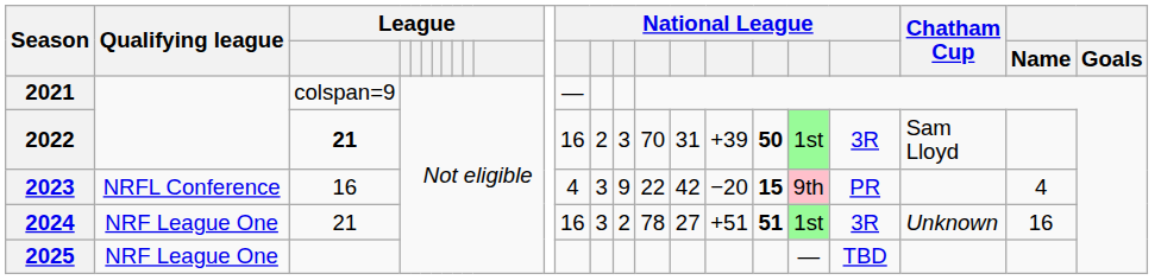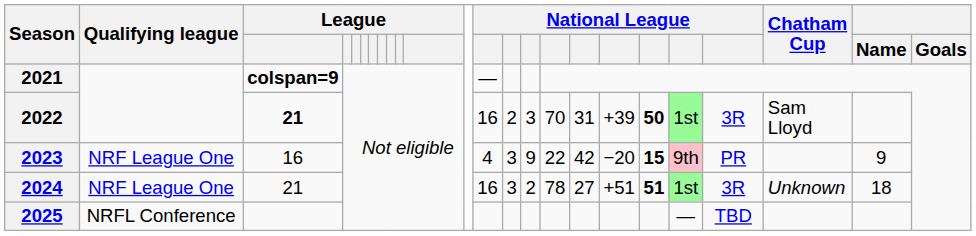2021 | column 3: normal -> bold
2023 | Qualifying league: NRFL Conference -> NRF League One
2023 | Name: 4 -> 9
2024 | Name: 16 -> 18
2025 | Qualifying league: NRF League One -> NRFL Conference
